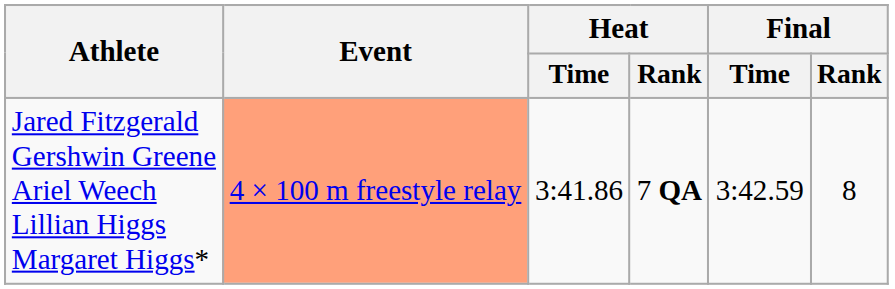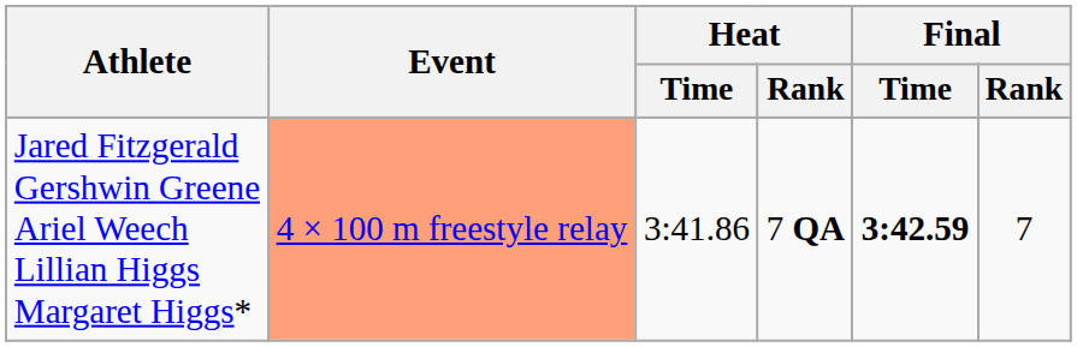row 3 | Final / Time: normal -> bold
row 3 | Final / Rank: 8 -> 7
